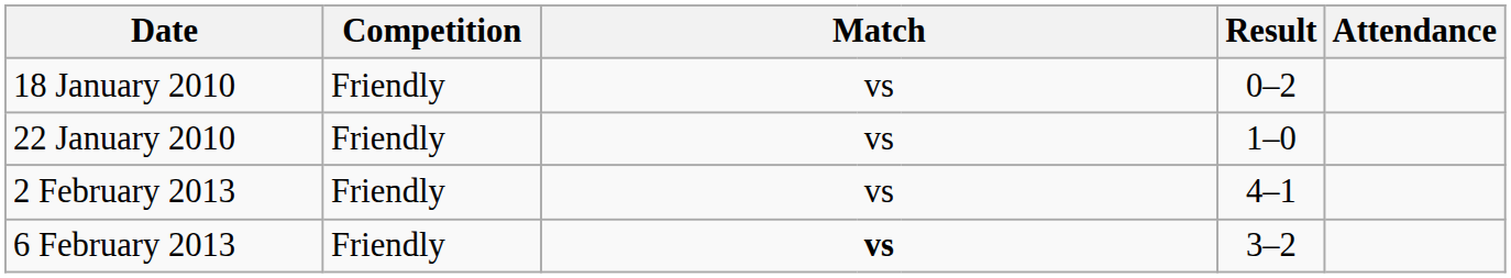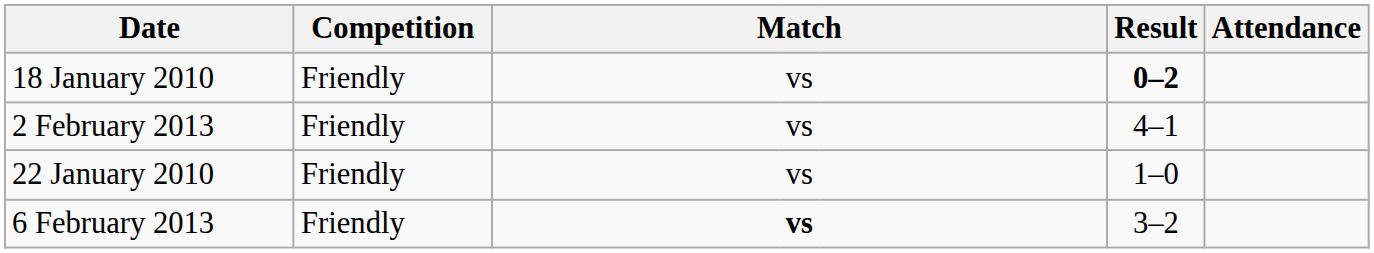18 January 2010 | Result: normal -> bold
rows swapped: 22 January 2010 <-> 2 February 2013
